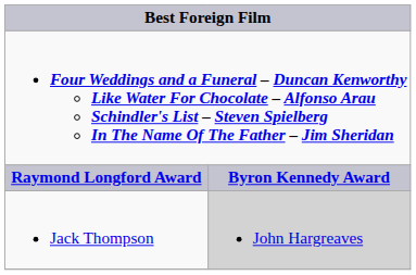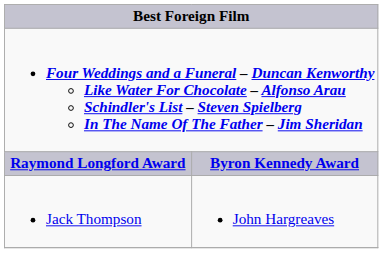Jack Thompson | column 2: lightgrey background -> no background
